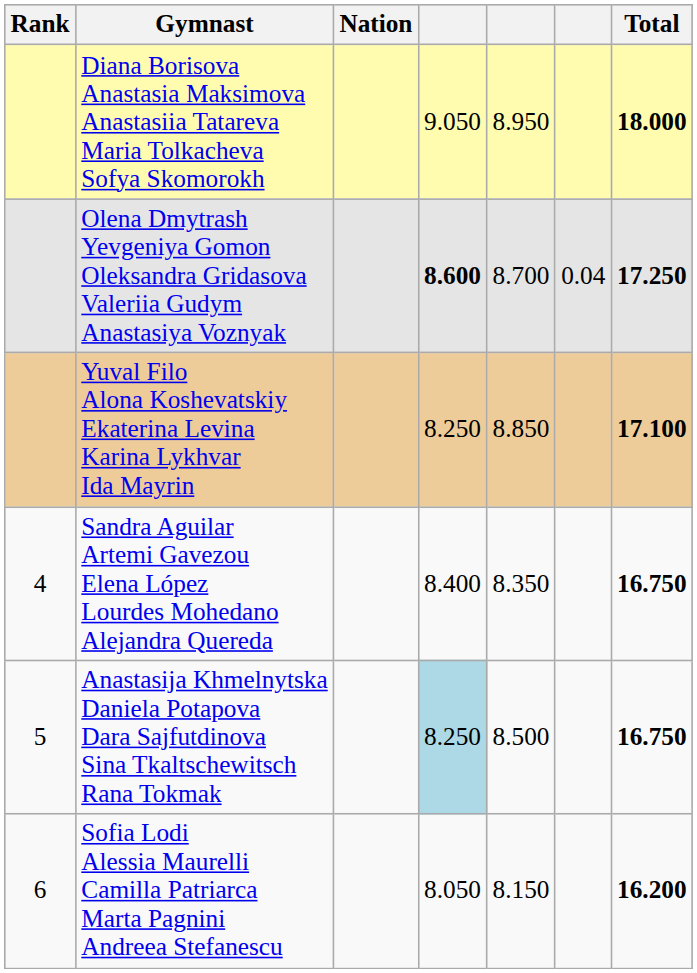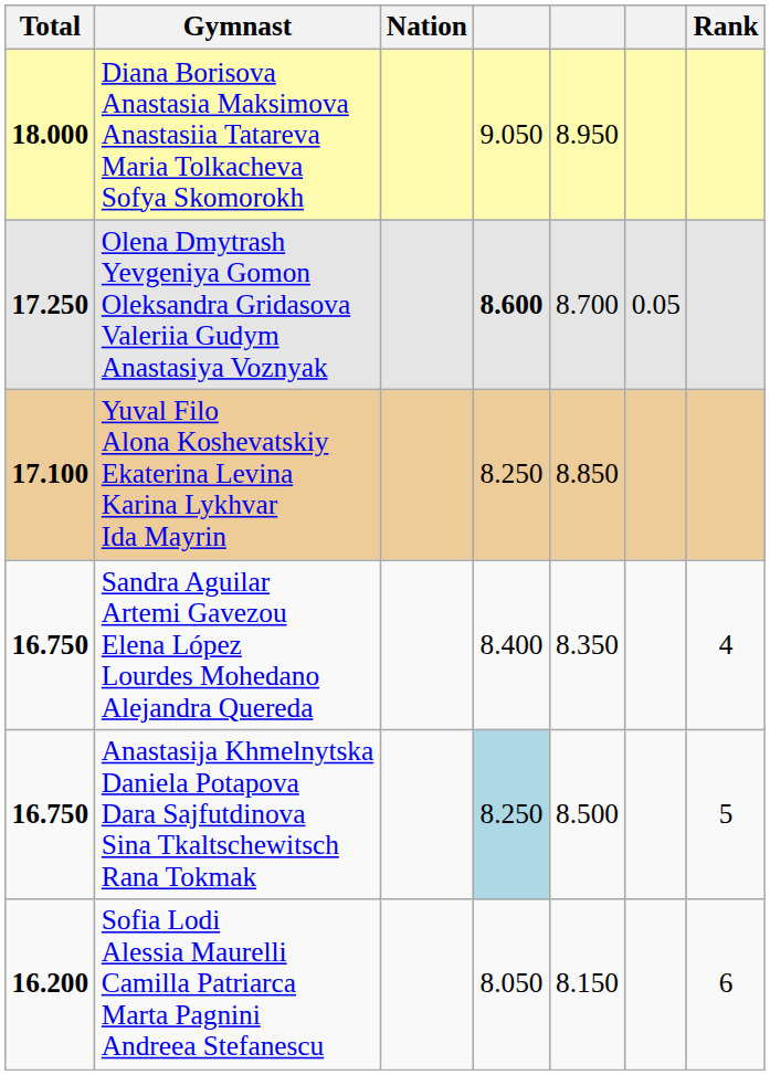columns swapped: Rank <-> Total
row 3 | column 6: 0.04 -> 0.05
